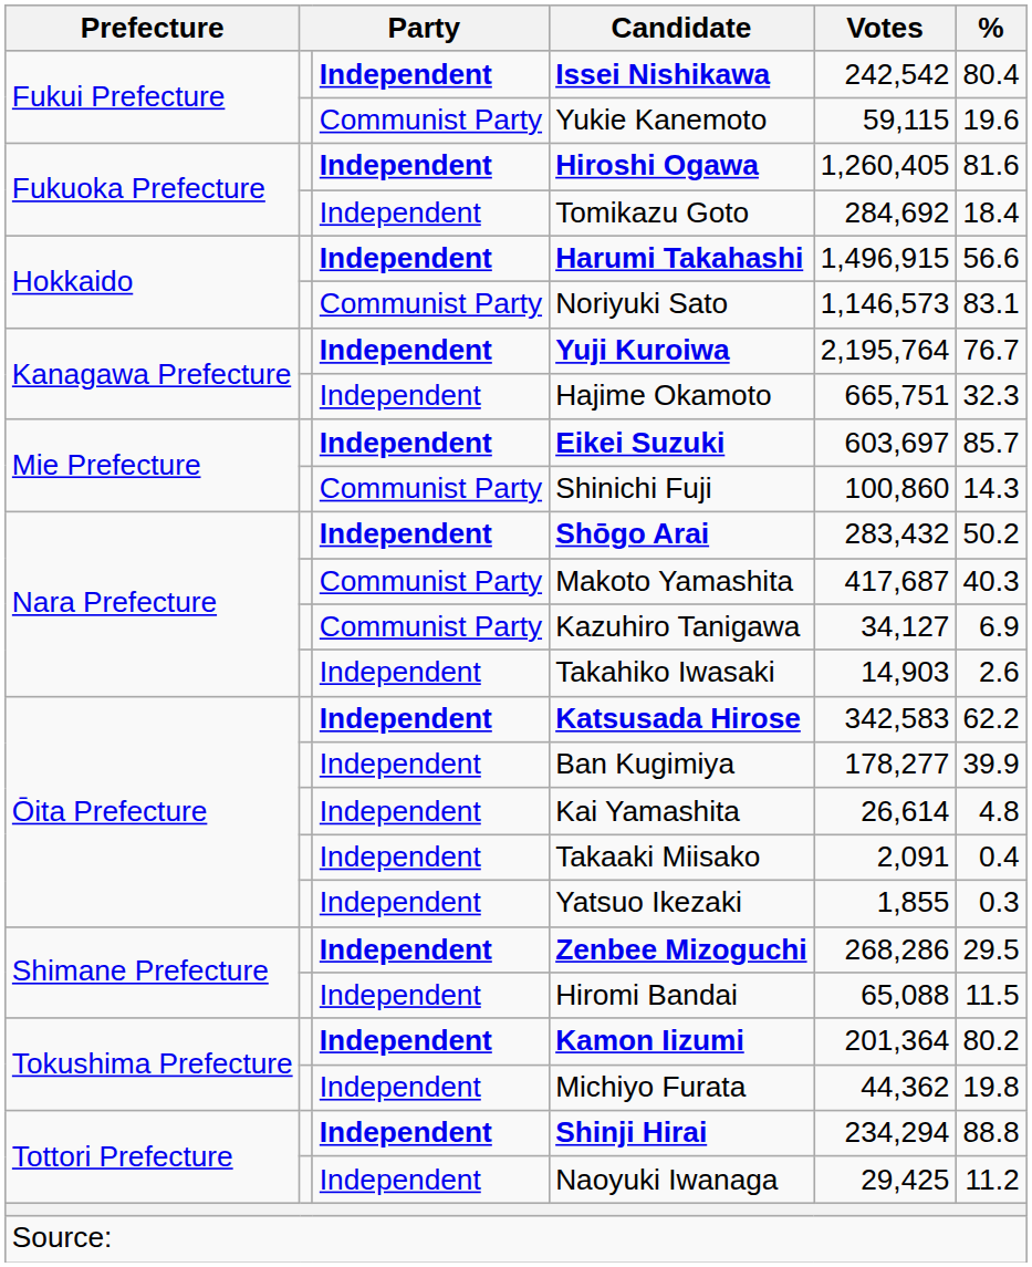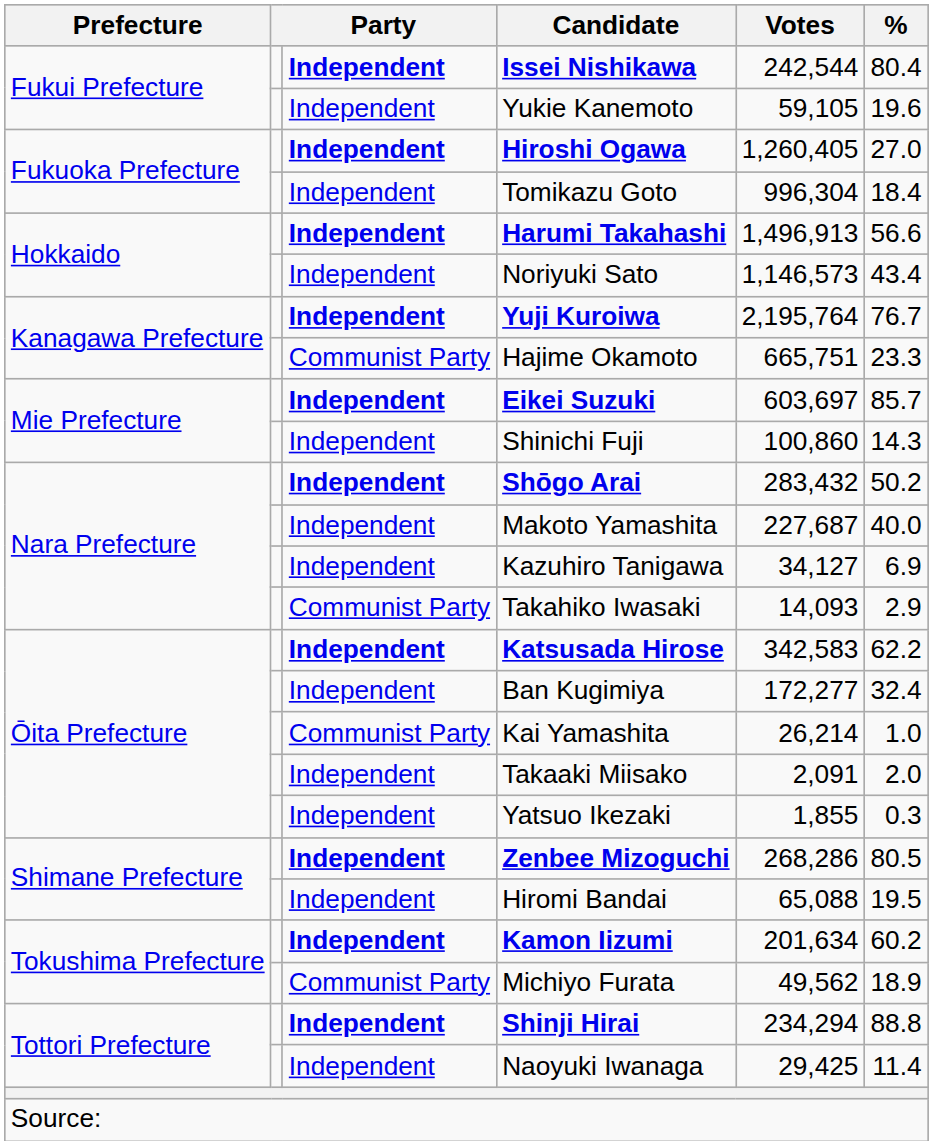Issei Nishikawa | Votes: 242,542 -> 242,544
Yukie Kanemoto | column 3: Communist Party -> Independent
Yukie Kanemoto | Votes: 59,115 -> 59,105
Hiroshi Ogawa | %: 81.6 -> 27.0
Tomikazu Goto | Votes: 284,692 -> 996,304
Harumi Takahashi | Votes: 1,496,915 -> 1,496,913
Noriyuki Sato | column 3: Communist Party -> Independent
Noriyuki Sato | %: 83.1 -> 43.4
Hajime Okamoto | column 3: Independent -> Communist Party
Hajime Okamoto | %: 32.3 -> 23.3
Shinichi Fuji | column 3: Communist Party -> Independent
Makoto Yamashita | column 3: Communist Party -> Independent
Makoto Yamashita | Votes: 417,687 -> 227,687
Makoto Yamashita | %: 40.3 -> 40.0
Kazuhiro Tanigawa | column 3: Communist Party -> Independent
Takahiko Iwasaki | column 3: Independent -> Communist Party
Takahiko Iwasaki | Votes: 14,903 -> 14,093
Takahiko Iwasaki | %: 2.6 -> 2.9
Ban Kugimiya | Votes: 178,277 -> 172,277
Ban Kugimiya | %: 39.9 -> 32.4
Kai Yamashita | column 3: Independent -> Communist Party
Kai Yamashita | Votes: 26,614 -> 26,214
Kai Yamashita | %: 4.8 -> 1.0
Takaaki Miisako | %: 0.4 -> 2.0
Zenbee Mizoguchi | %: 29.5 -> 80.5
Hiromi Bandai | %: 11.5 -> 19.5
Kamon Iizumi | Votes: 201,364 -> 201,634
Kamon Iizumi | %: 80.2 -> 60.2
Michiyo Furata | column 3: Independent -> Communist Party
Michiyo Furata | Votes: 44,362 -> 49,562
Michiyo Furata | %: 19.8 -> 18.9
Naoyuki Iwanaga | %: 11.2 -> 11.4
